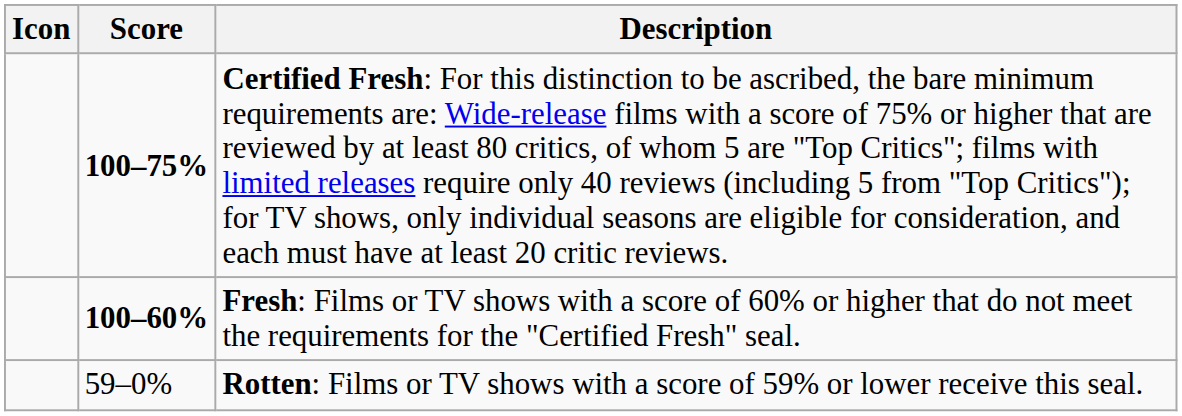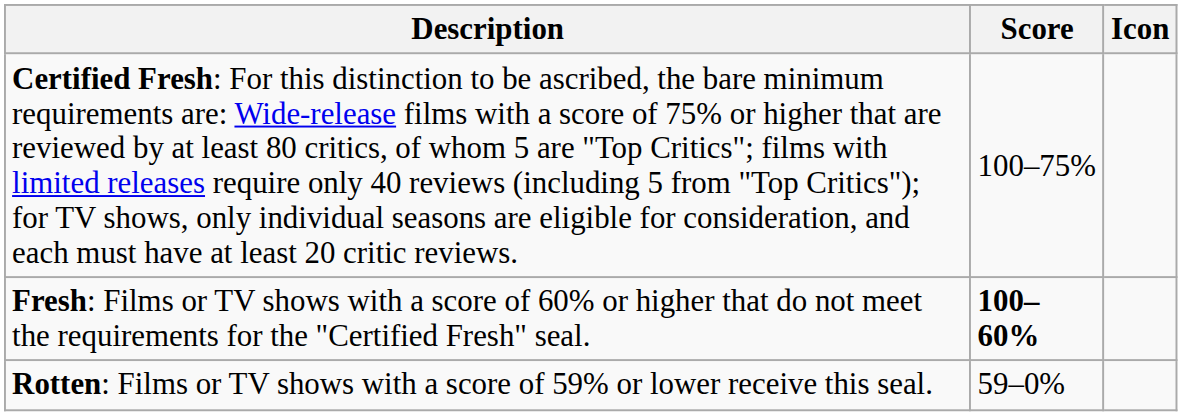columns swapped: Icon <-> Description
row 2 | Score: bold -> normal
